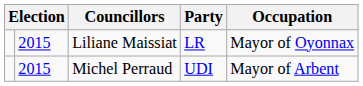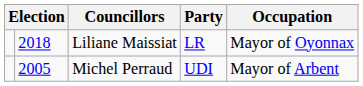Liliane Maissiat | column 2: 2015 -> 2018
Michel Perraud | column 2: 2015 -> 2005
